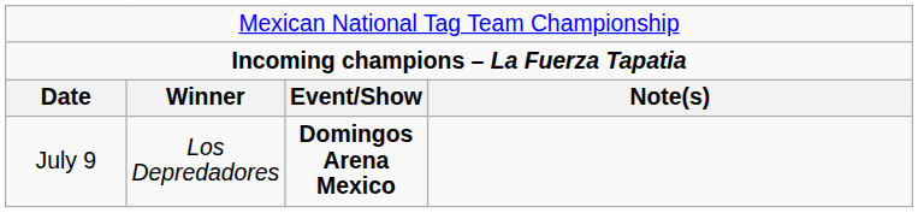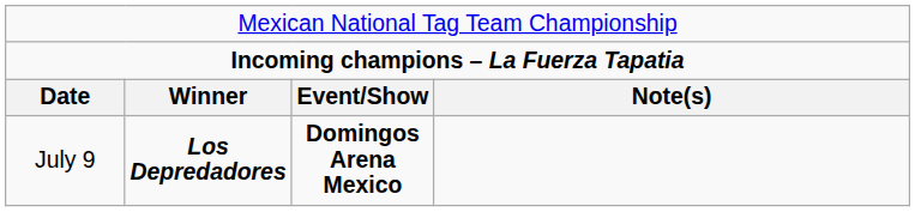July 9 | column 2: normal -> bold
